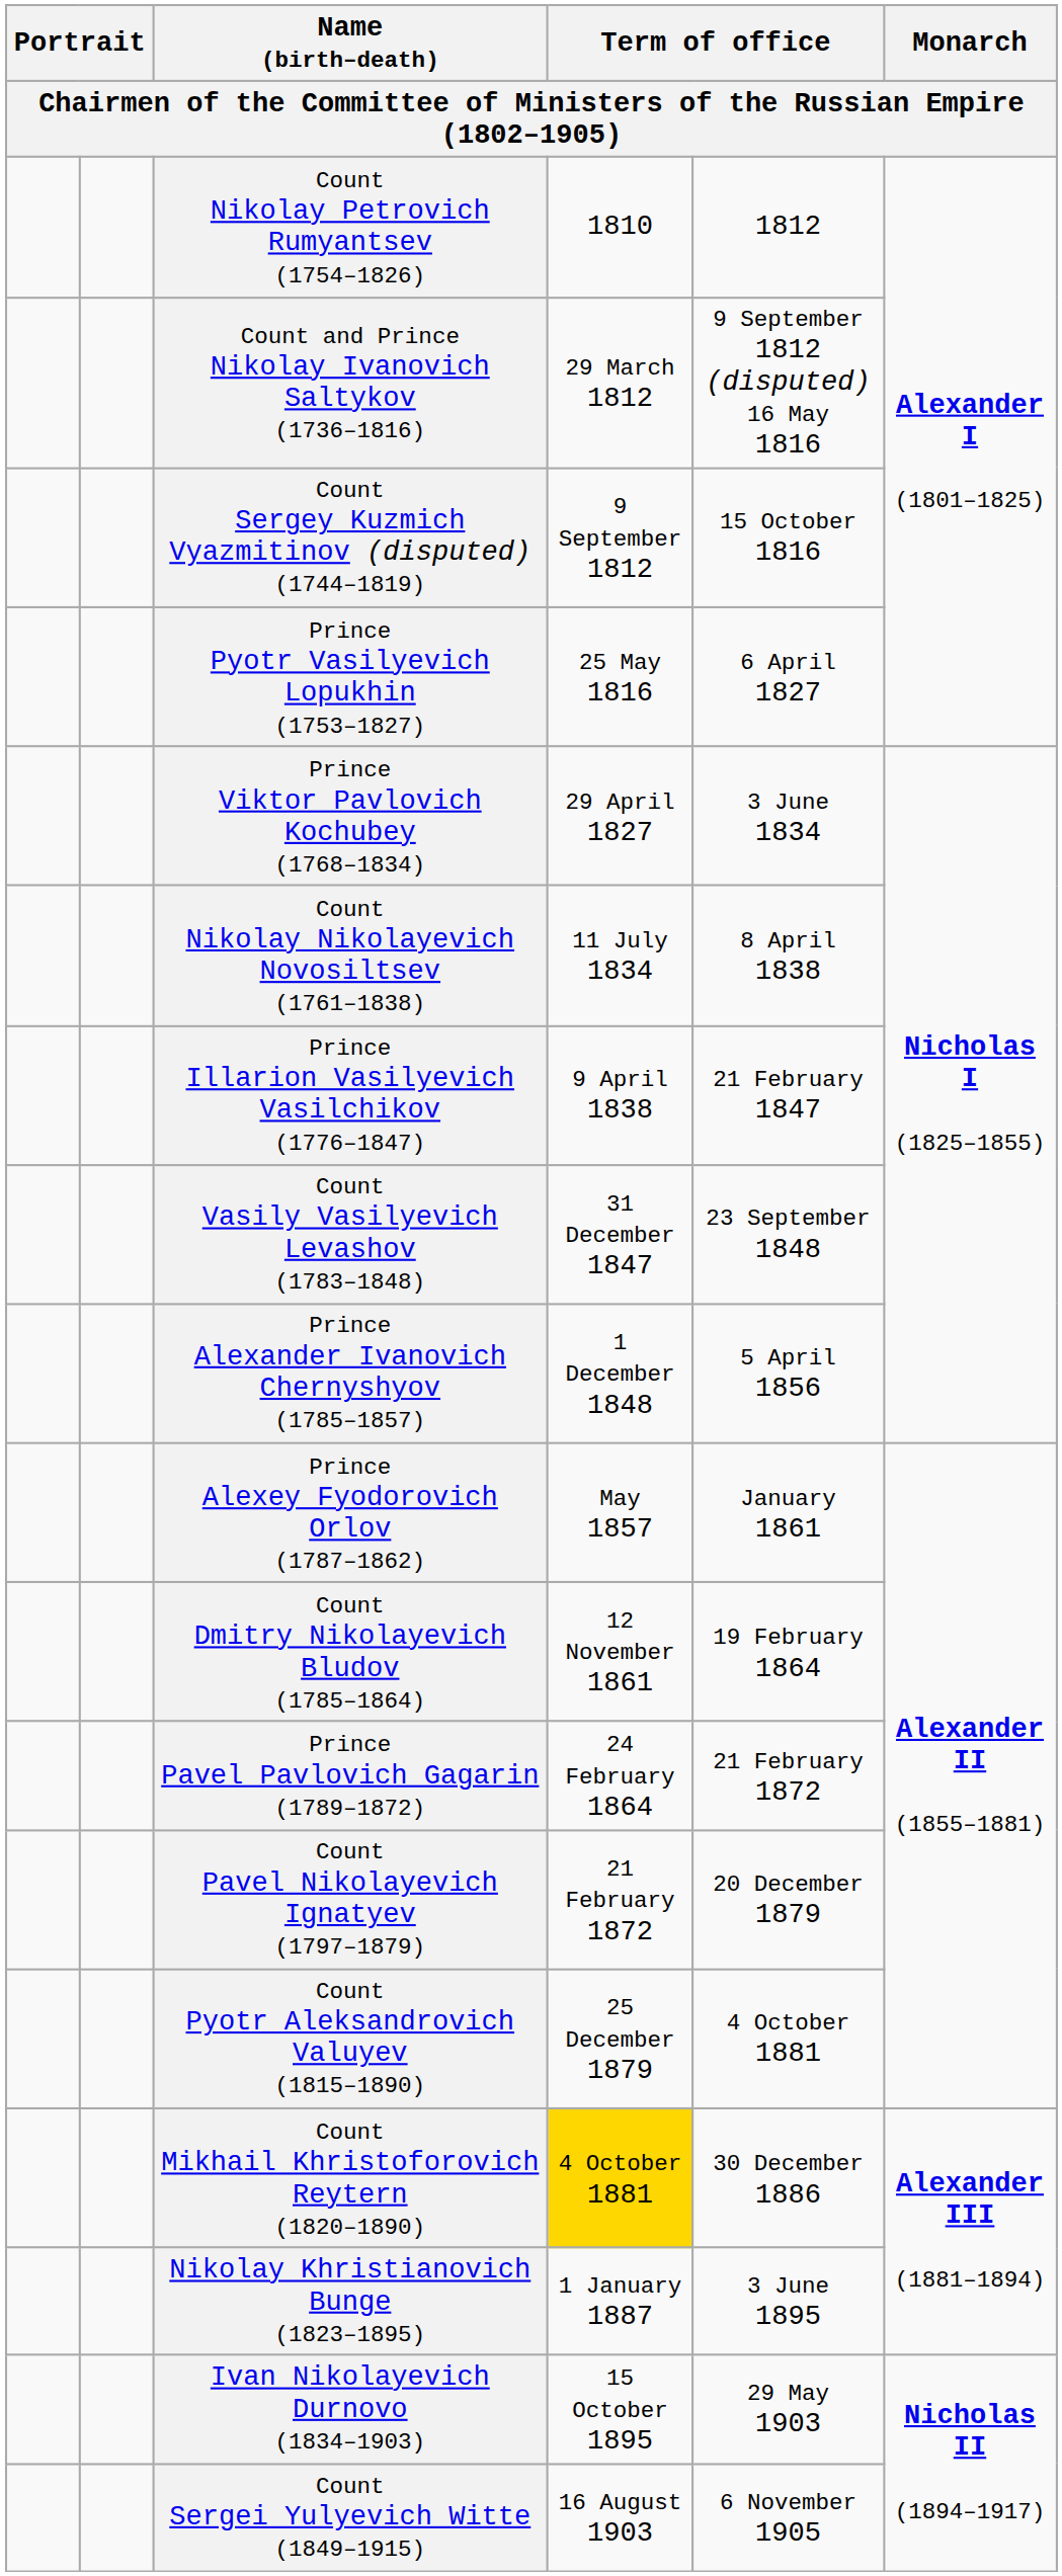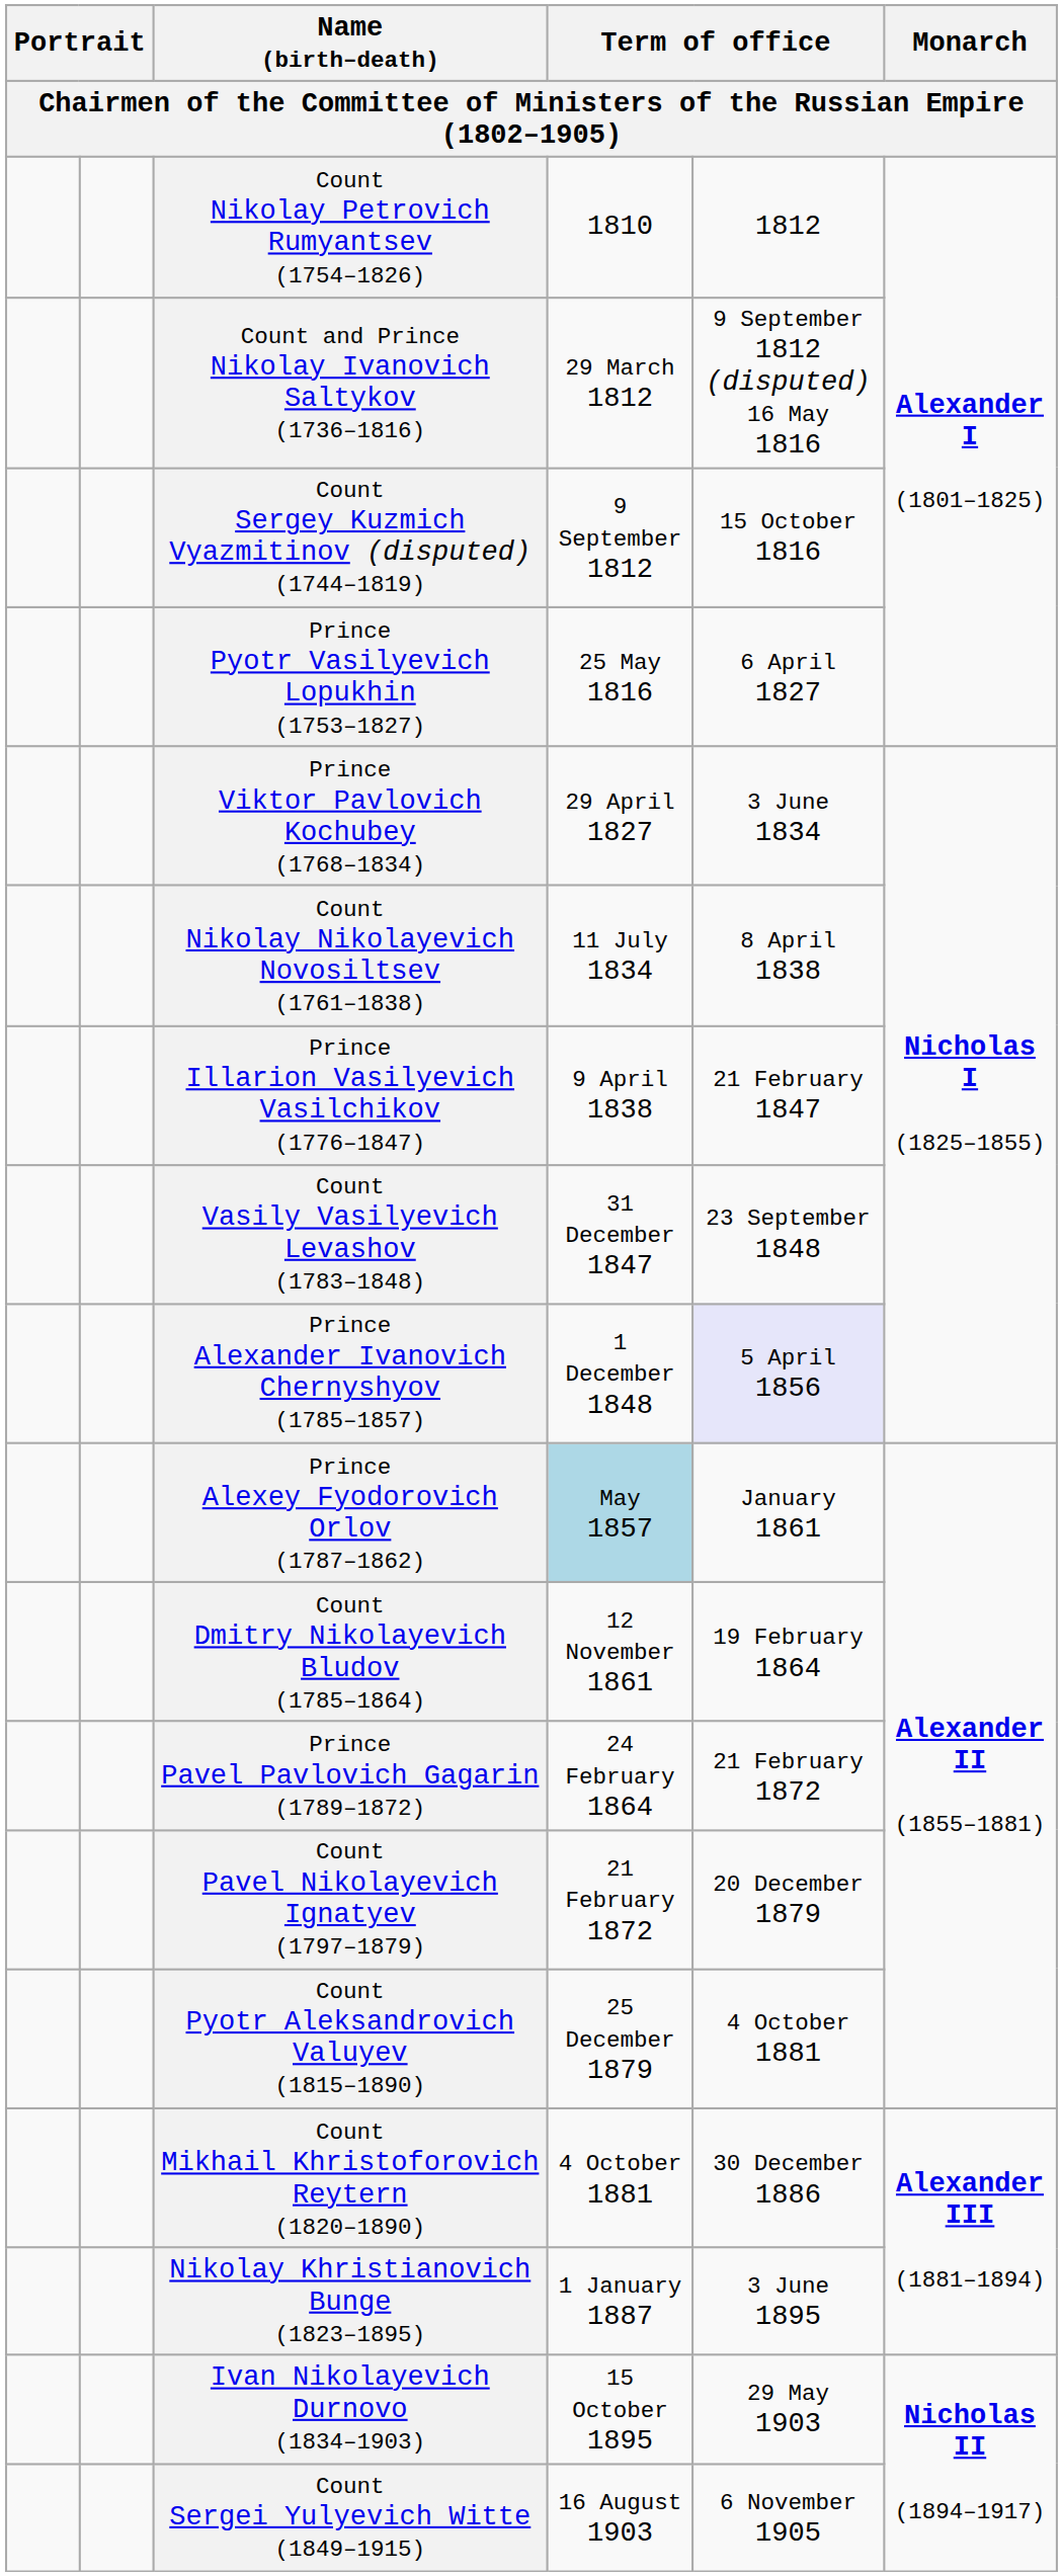Prince Alexander Ivanovich Chernyshyov (1785–1857) | column 5: no background -> lavender background
Prince Alexey Fyodorovich Orlov (1787–1862) | column 4: no background -> lightblue background
Count Mikhail Khristoforovich Reytern (1820–1890) | column 4: gold background -> no background
